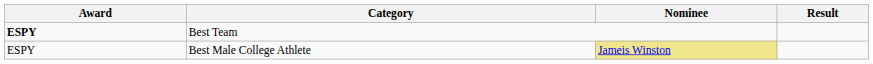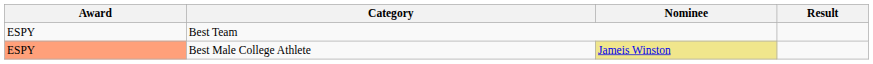Best Team | Award: bold -> normal
Best Male College Athlete | Award: no background -> lightsalmon background
